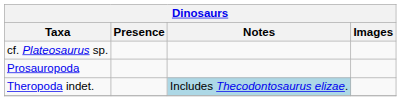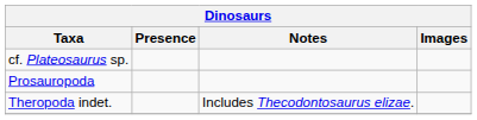Theropoda indet. | Notes: lightblue background -> no background
